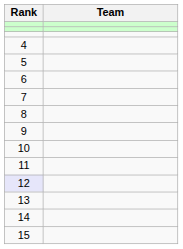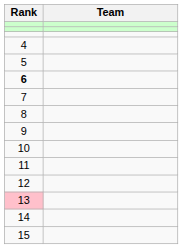row 7 | Rank: normal -> bold
row 13 | Rank: lavender background -> no background
row 14 | Rank: no background -> pink background
